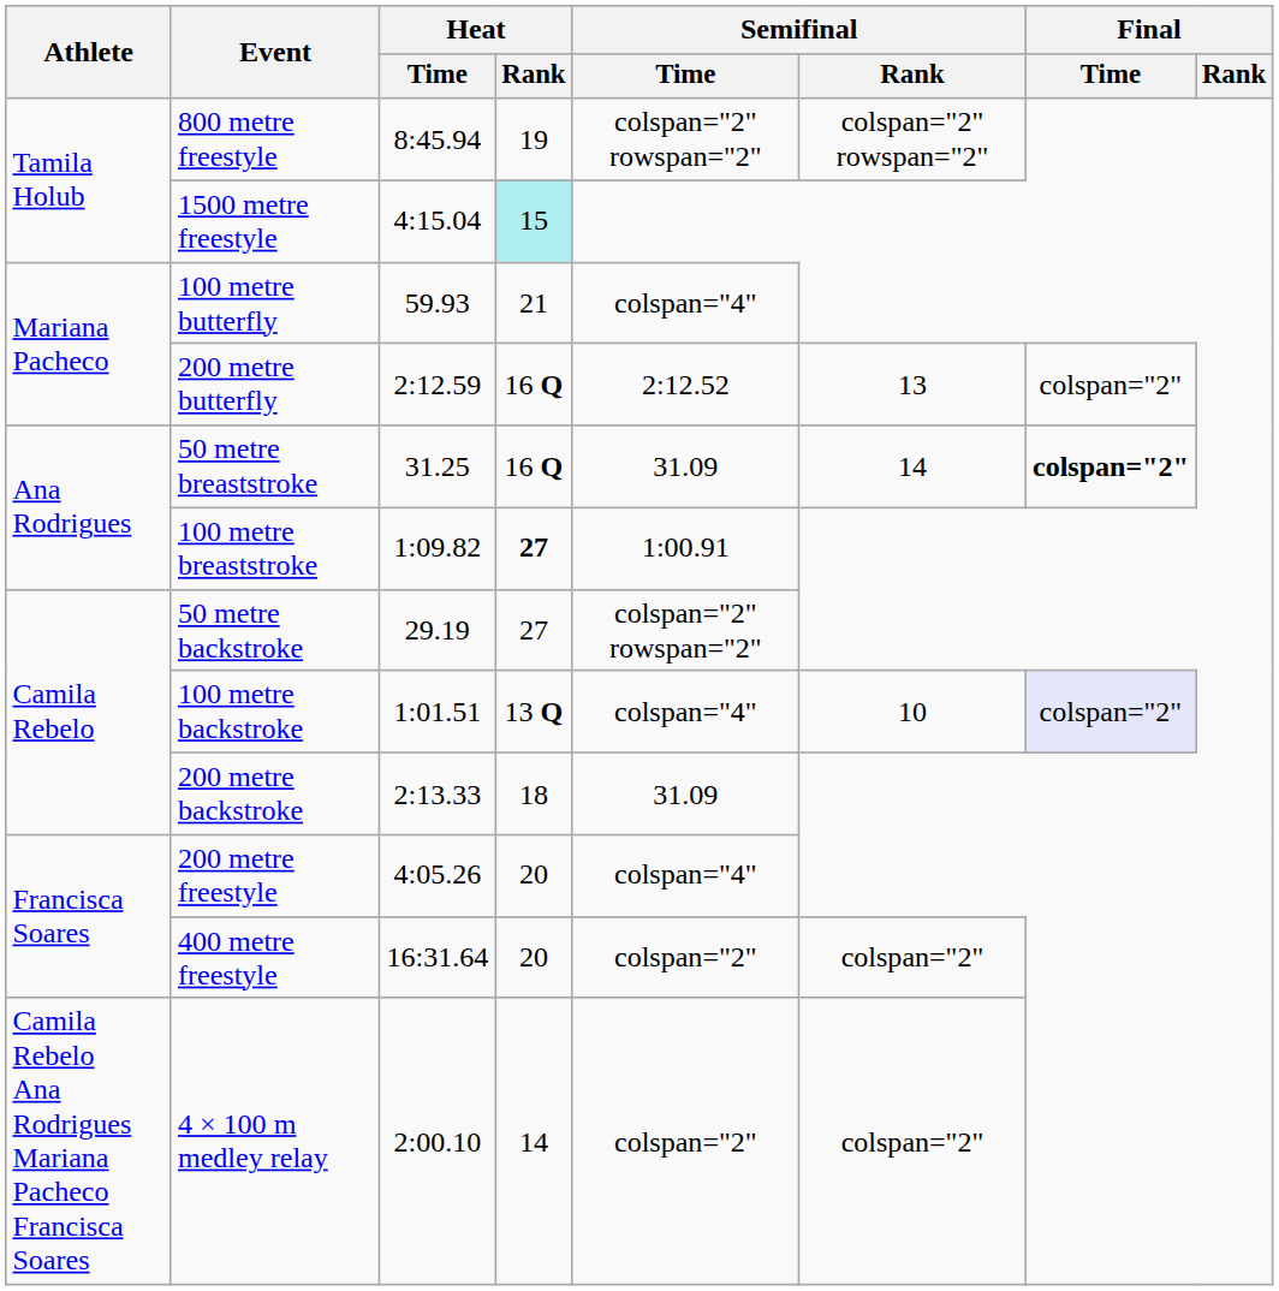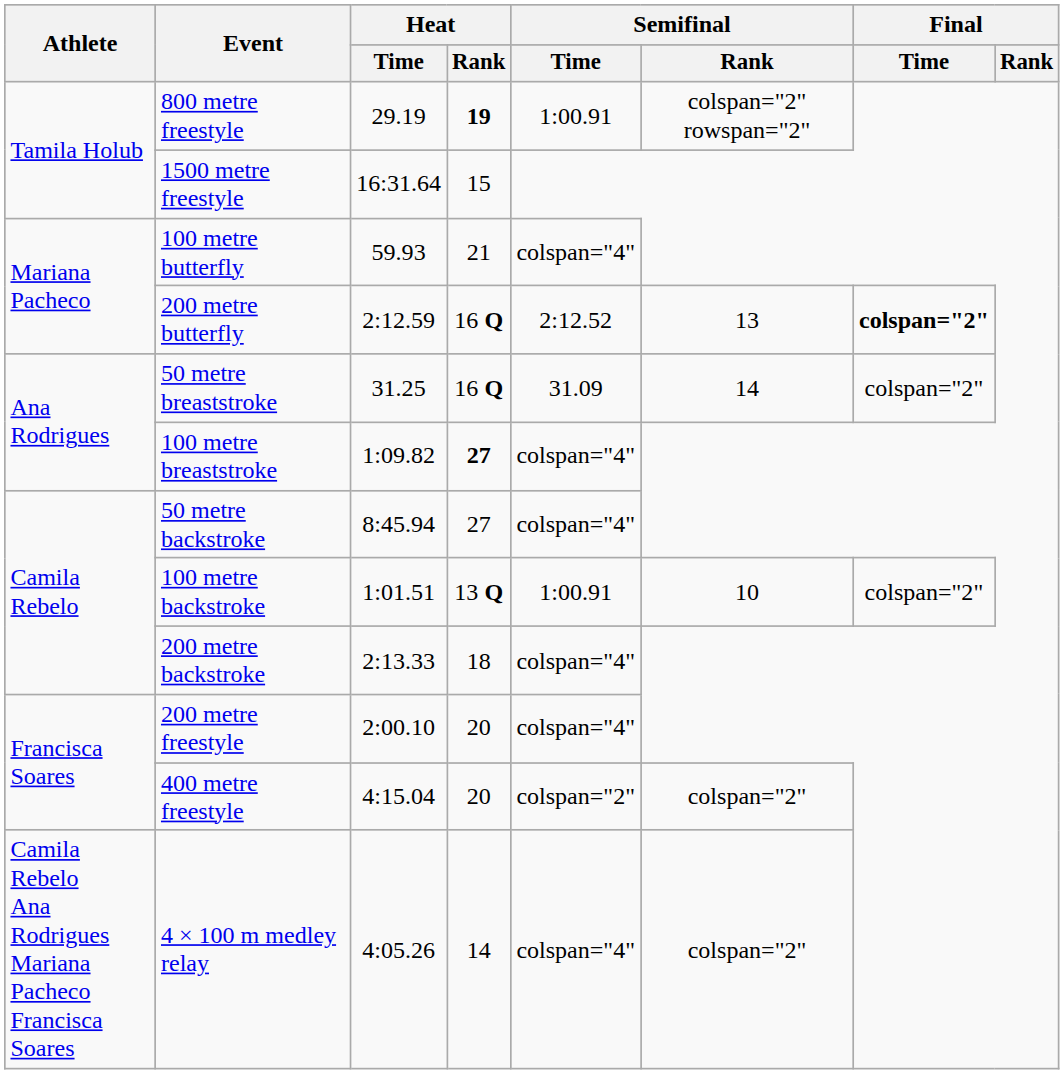800 metre freestyle | Heat / Time: 8:45.94 -> 29.19
800 metre freestyle | Heat / Rank: normal -> bold
800 metre freestyle | Semifinal / Time: colspan="2" rowspan="2" -> 1:00.91
1500 metre freestyle | Heat / Time: 4:15.04 -> 16:31.64
1500 metre freestyle | Heat / Rank: paleturquoise background -> no background
200 metre butterfly | Final / Time: normal -> bold
50 metre breaststroke | Final / Time: bold -> normal
100 metre breaststroke | Semifinal / Time: 1:00.91 -> colspan="4"
50 metre backstroke | Heat / Time: 29.19 -> 8:45.94
50 metre backstroke | Semifinal / Time: colspan="2" rowspan="2" -> colspan="4"
100 metre backstroke | Semifinal / Time: colspan="4" -> 1:00.91
100 metre backstroke | Final / Time: lavender background -> no background
200 metre backstroke | Semifinal / Time: 31.09 -> colspan="4"
200 metre freestyle | Heat / Time: 4:05.26 -> 2:00.10
400 metre freestyle | Heat / Time: 16:31.64 -> 4:15.04
4 × 100 m medley relay | Heat / Time: 2:00.10 -> 4:05.26
4 × 100 m medley relay | Semifinal / Time: colspan="2" -> colspan="4"
